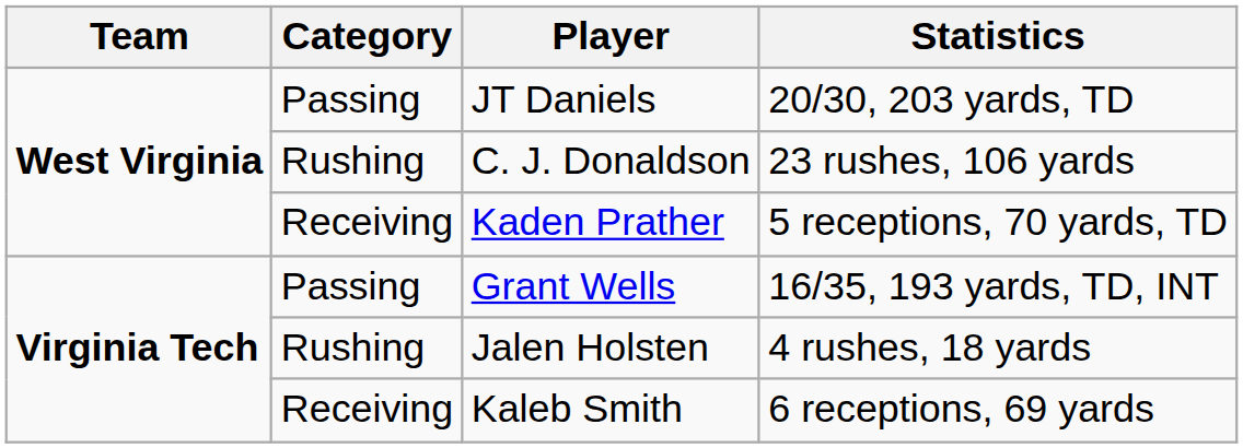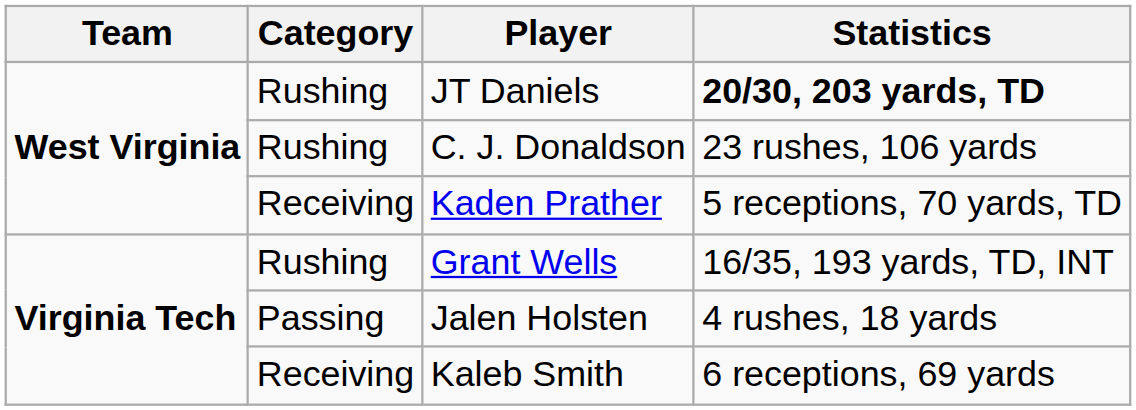JT Daniels | Category: Passing -> Rushing
JT Daniels | Statistics: normal -> bold
Grant Wells | Category: Passing -> Rushing
Jalen Holsten | Category: Rushing -> Passing
